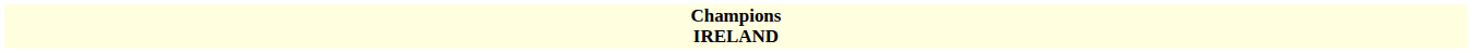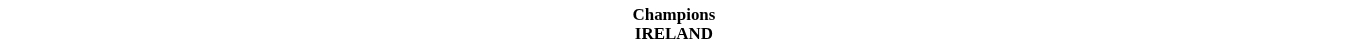row 1 | column 1: lightyellow background -> no background
